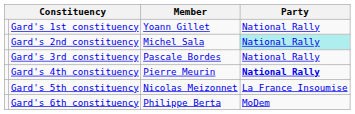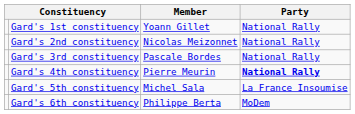Gard's 2nd constituency | Member: Michel Sala -> Nicolas Meizonnet
Gard's 2nd constituency | Party: paleturquoise background -> no background
Gard's 5th constituency | Member: Nicolas Meizonnet -> Michel Sala
